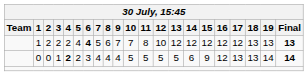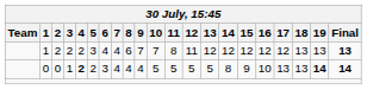row 3 | 5: 4 -> 3
row 3 | 6: bold -> normal
row 3 | 7: 5 -> 4
row 3 | 12: 10 -> 11
row 4 | 14: 6 -> 8
row 4 | 16: 12 -> 10
row 4 | 19: normal -> bold
